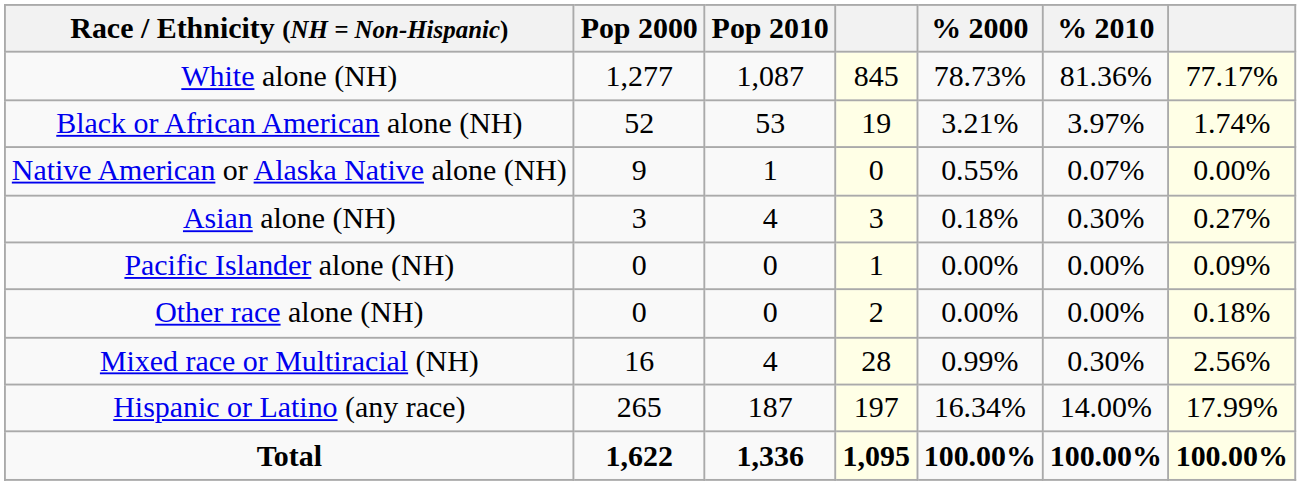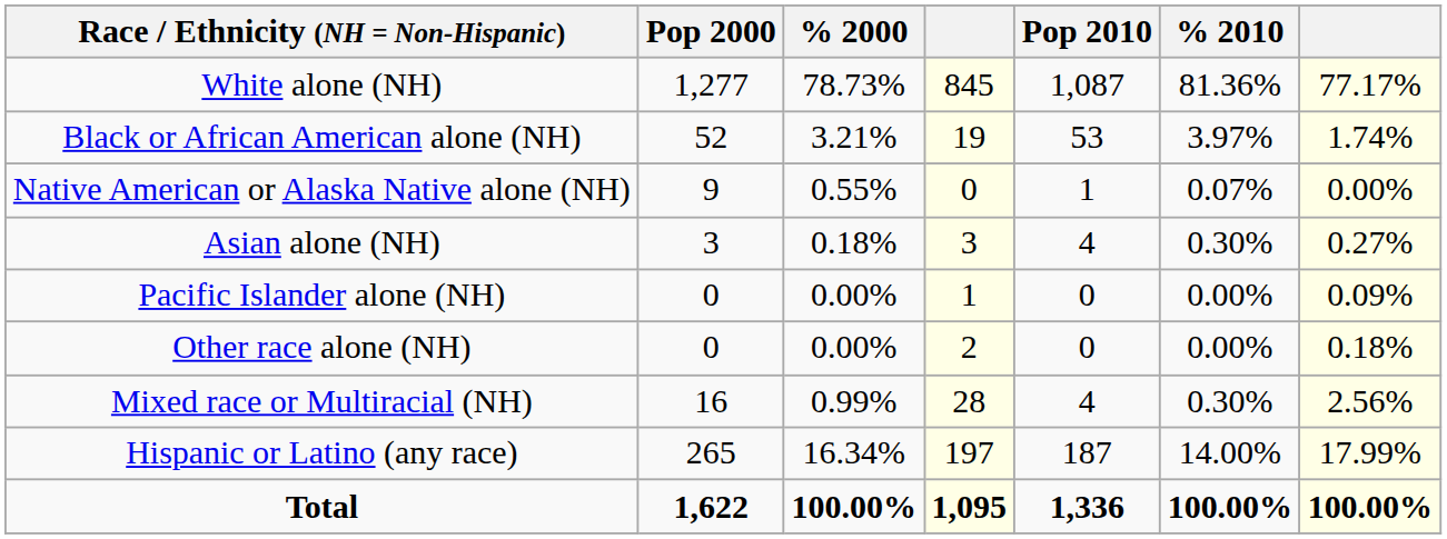columns swapped: Pop 2010 <-> % 2000
